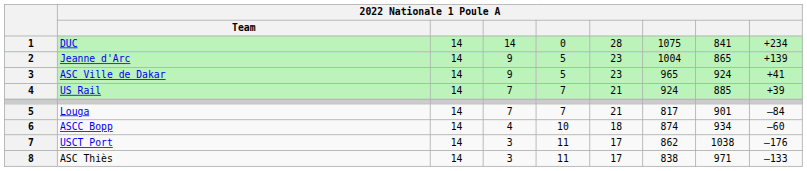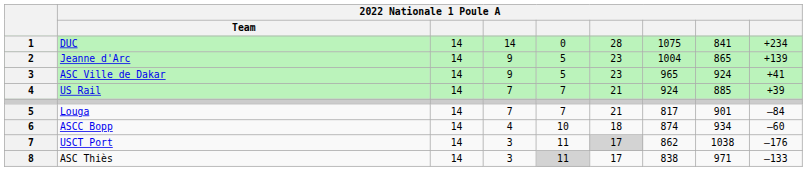USCT Port | column 6: no background -> lightgrey background
ASC Thiès | column 5: no background -> lightgrey background
